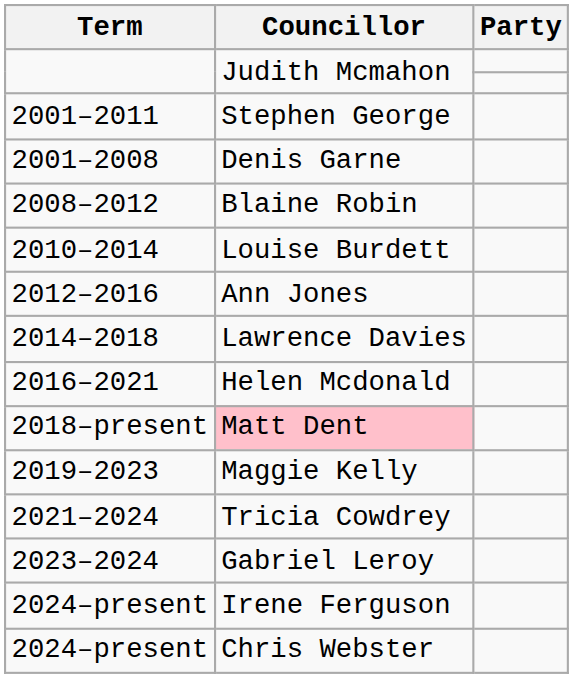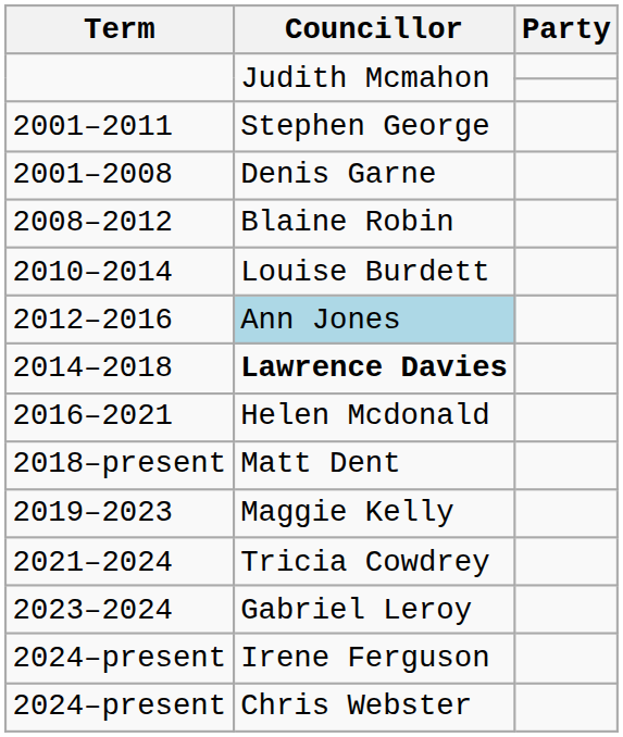Ann Jones | Councillor: no background -> lightblue background
Lawrence Davies | Councillor: normal -> bold
Matt Dent | Councillor: pink background -> no background
